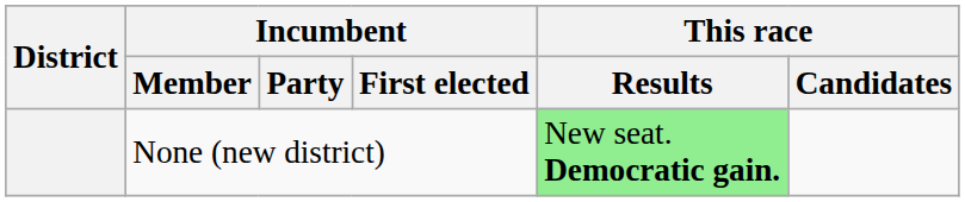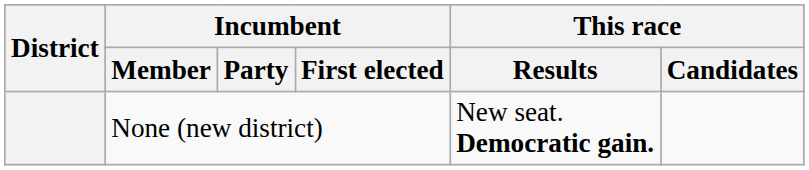None (new district) | This race / Results: lightgreen background -> no background
